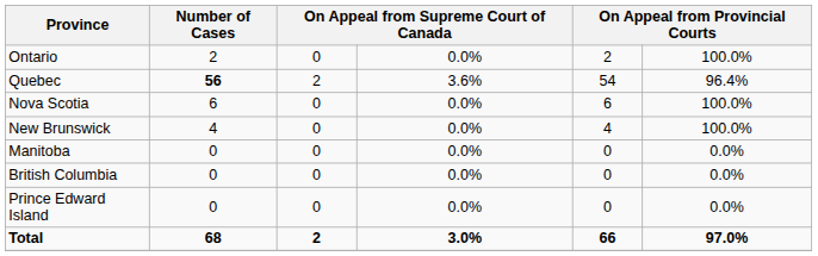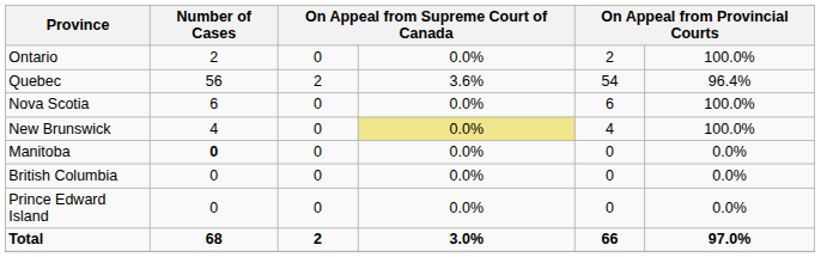Quebec | Number of Cases: bold -> normal
New Brunswick | column 4: no background -> khaki background
Manitoba | Number of Cases: normal -> bold
